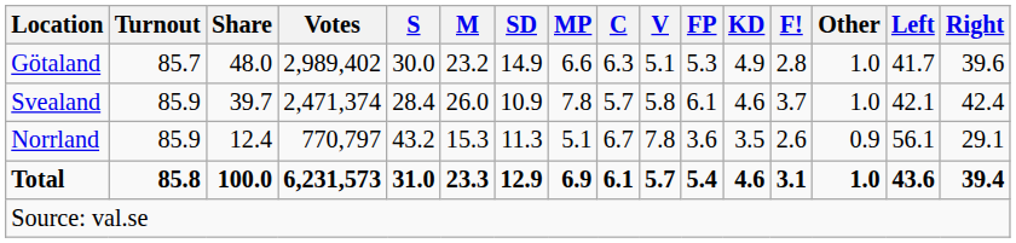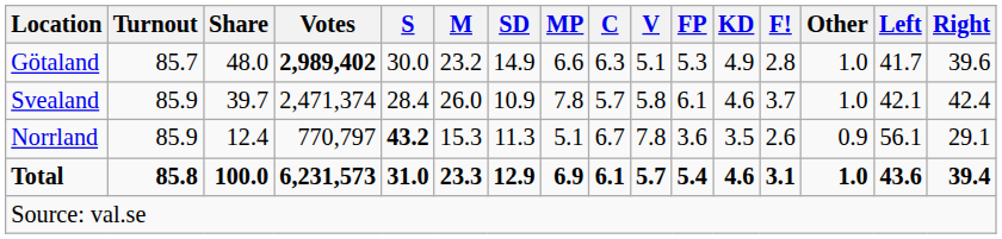Götaland | Votes: normal -> bold
Norrland | S: normal -> bold
